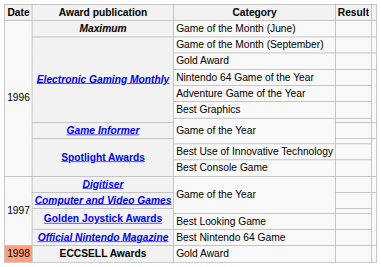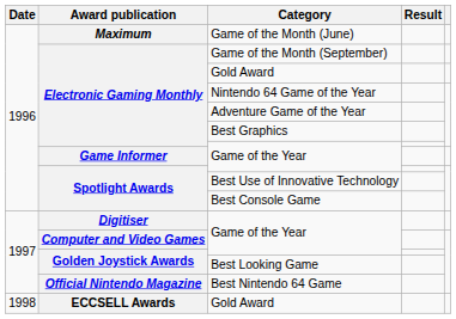ECCSELL Awards / Gold Award | Date: lightsalmon background -> no background
